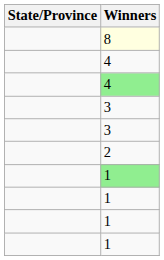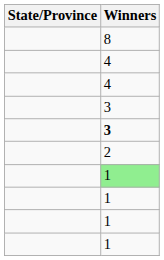row 2 | Winners: lightyellow background -> no background
row 4 | Winners: lightgreen background -> no background
row 6 | Winners: normal -> bold
